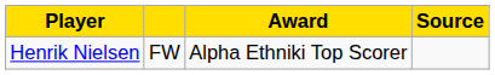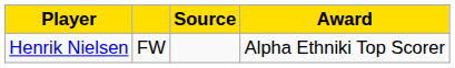columns swapped: Award <-> Source
